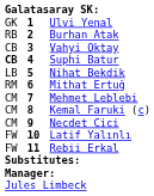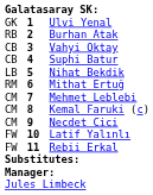Suphi Batur | column 1: bold -> normal
